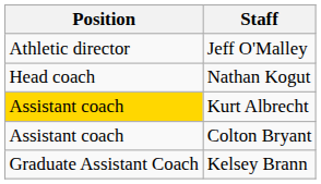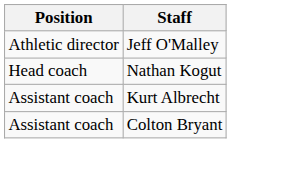Kurt Albrecht | Position: gold background -> no background
- row: Graduate Assistant Coach | Kelsey Brann
